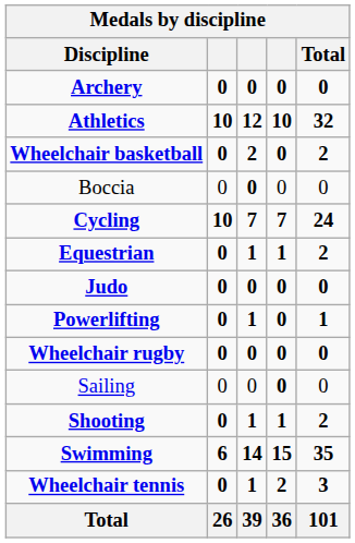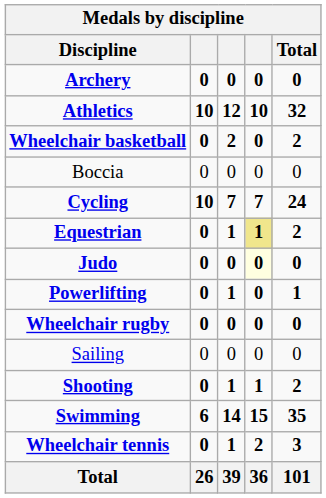Boccia | column 3: bold -> normal
Equestrian | column 4: no background -> khaki background
Judo | column 4: no background -> lightyellow background
Sailing | column 4: bold -> normal
